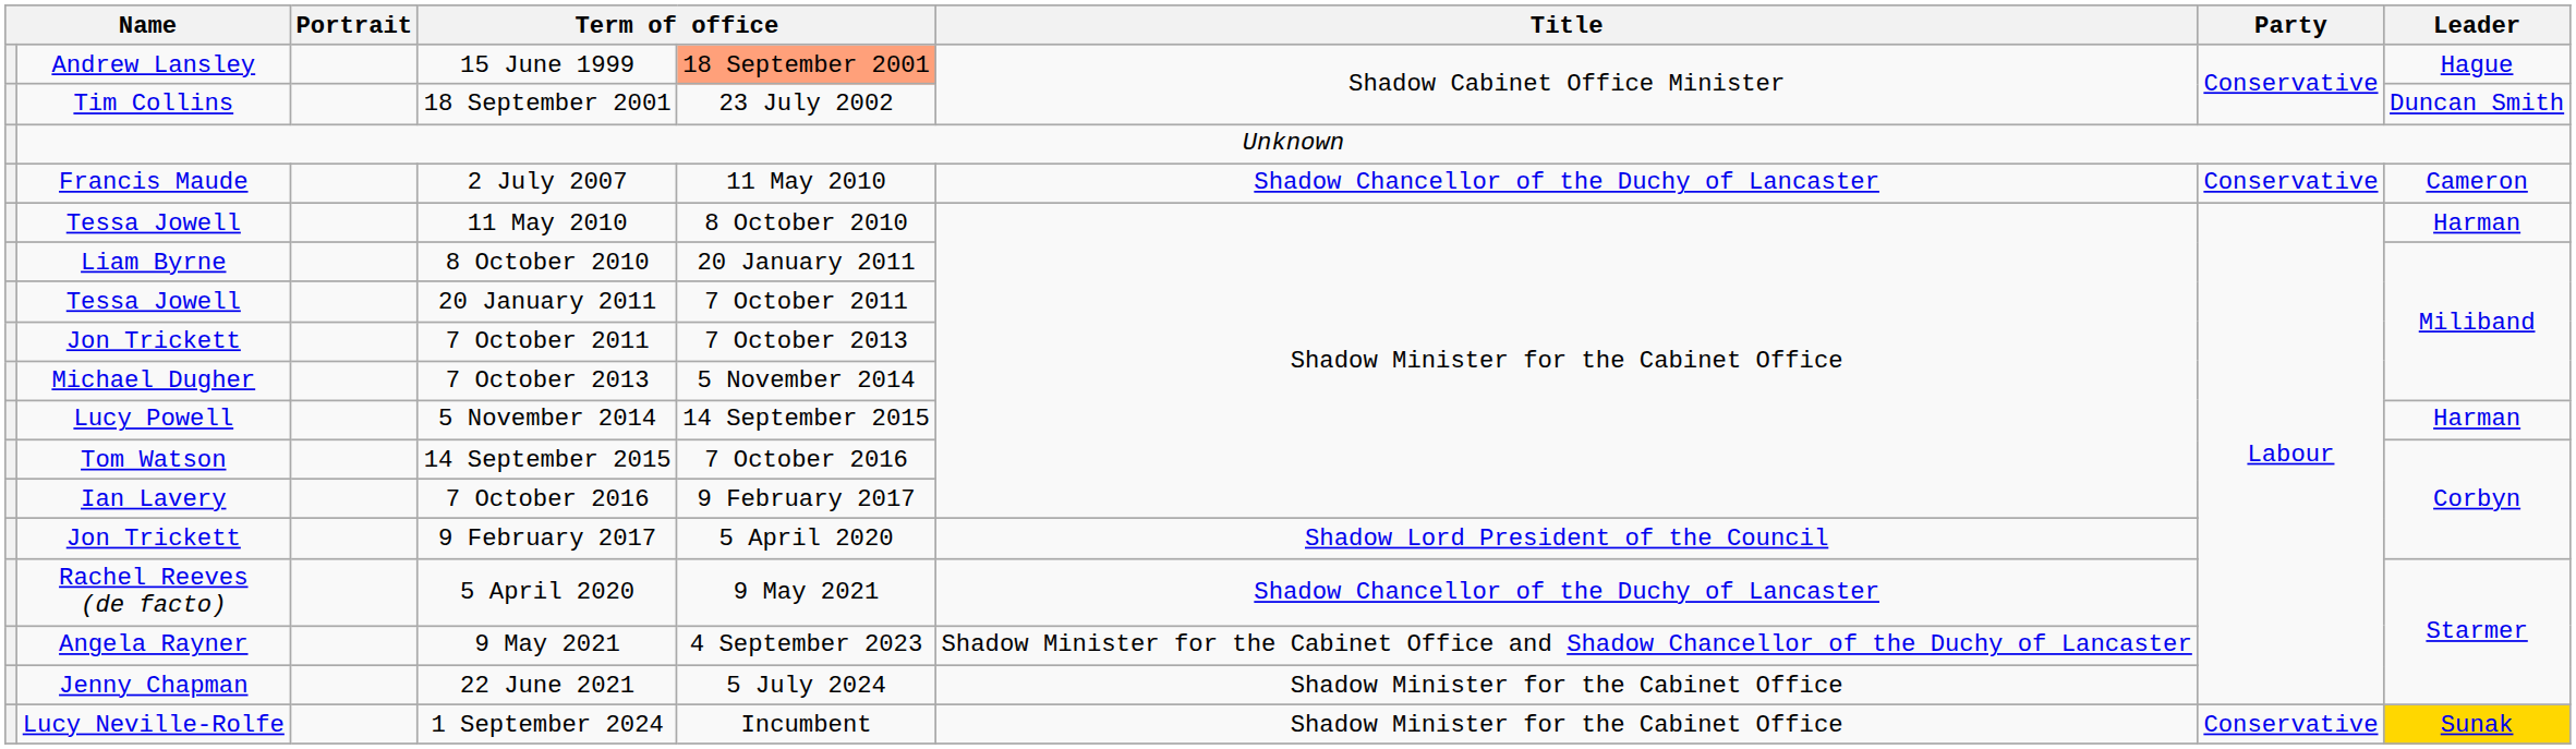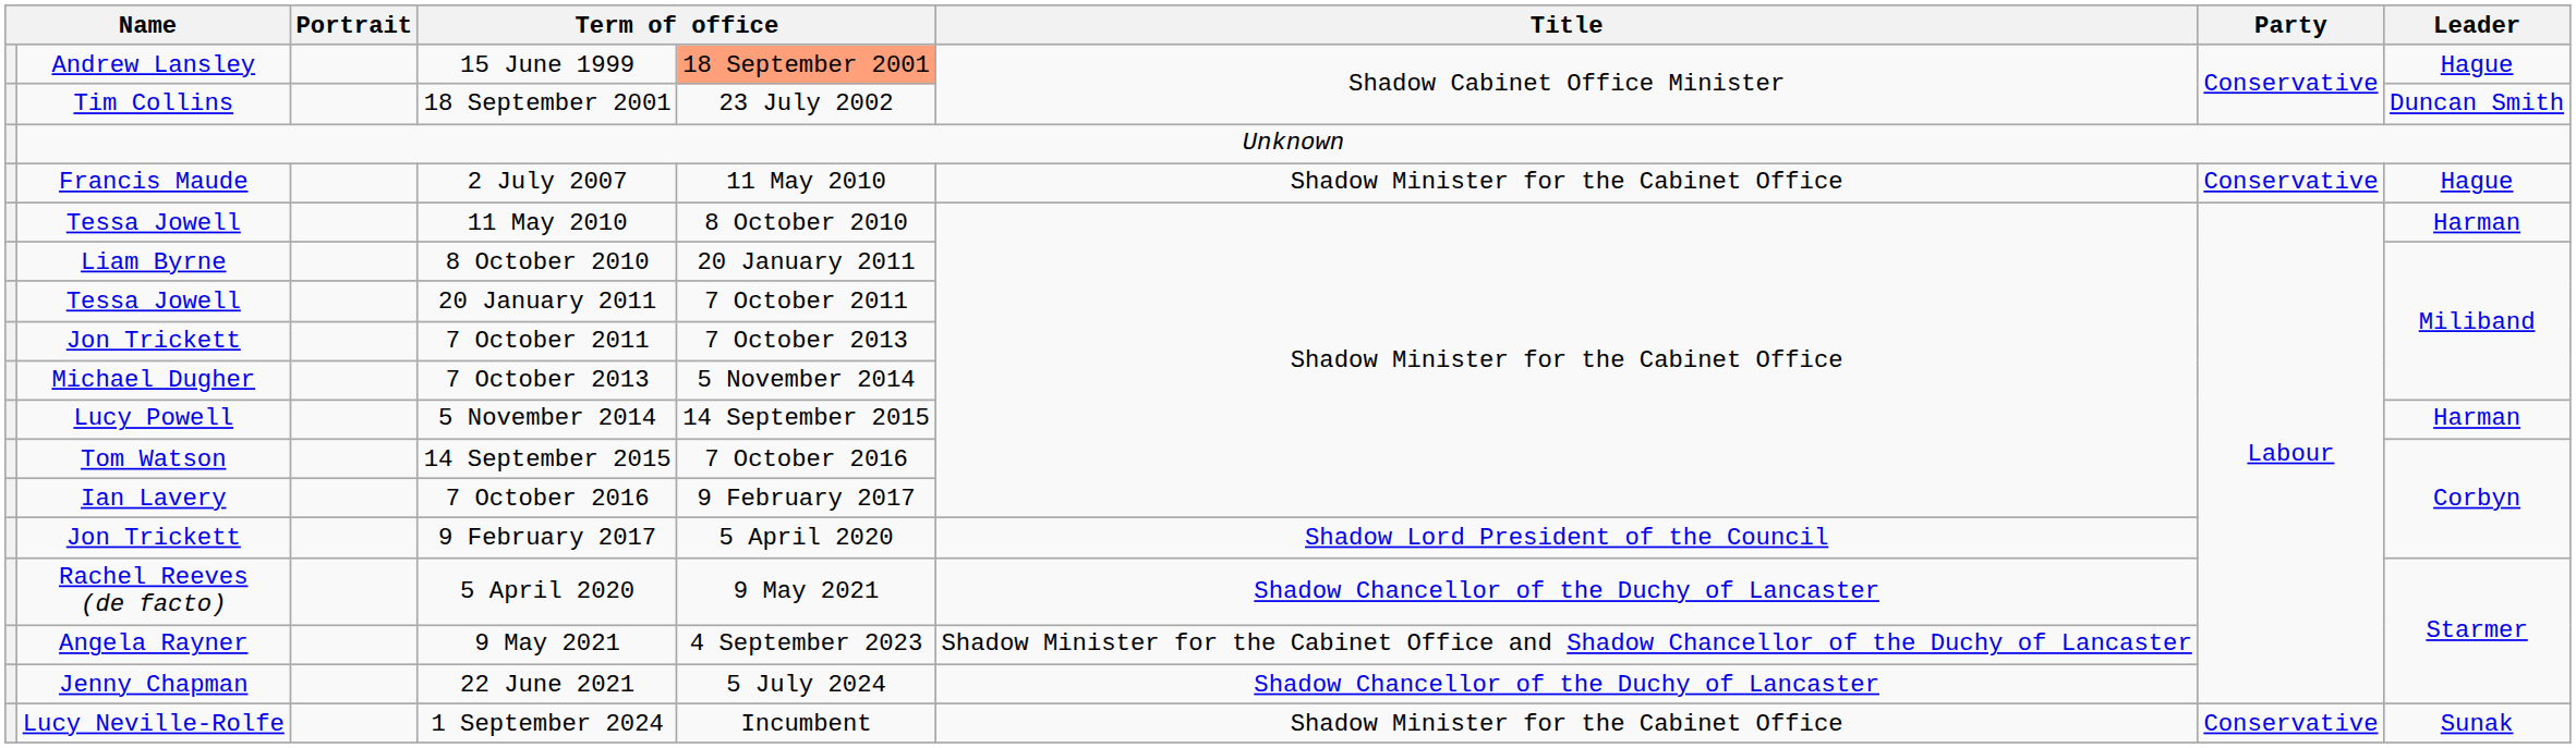2 July 2007 | Title: Shadow Chancellor of the Duchy of Lancaster -> Shadow Minister for the Cabinet Office
2 July 2007 | Leader: Cameron -> Hague
22 June 2021 | Title: Shadow Minister for the Cabinet Office -> Shadow Chancellor of the Duchy of Lancaster
1 September 2024 | Leader: gold background -> no background
